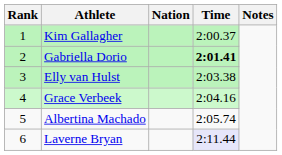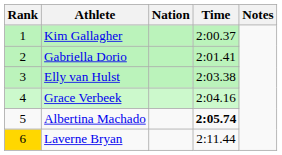Gabriella Dorio | Time: bold -> normal
Albertina Machado | Time: normal -> bold
Laverne Bryan | Rank: no background -> gold background
Laverne Bryan | Time: lavender background -> no background
